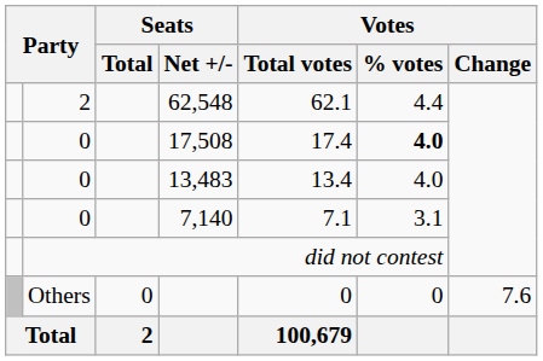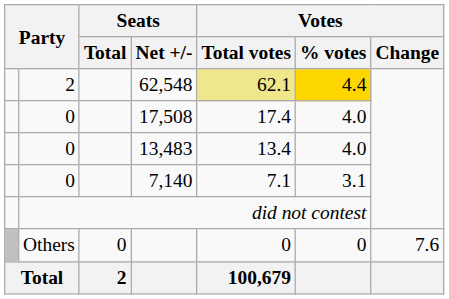62,548 | Votes / Total votes: no background -> khaki background
62,548 | Votes / % votes: no background -> gold background
17,508 | Votes / % votes: bold -> normal
